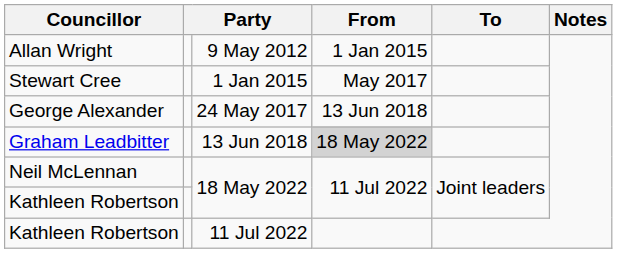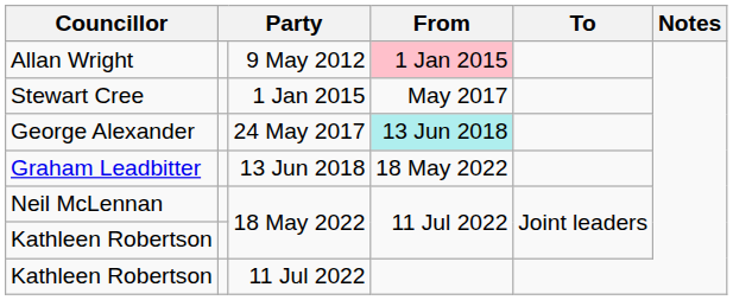Allan Wright | From: no background -> pink background
George Alexander | From: no background -> paleturquoise background
Graham Leadbitter | From: lightgrey background -> no background
